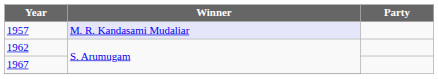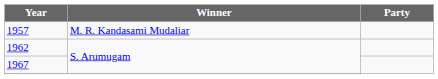1957 | Winner: lavender background -> no background
